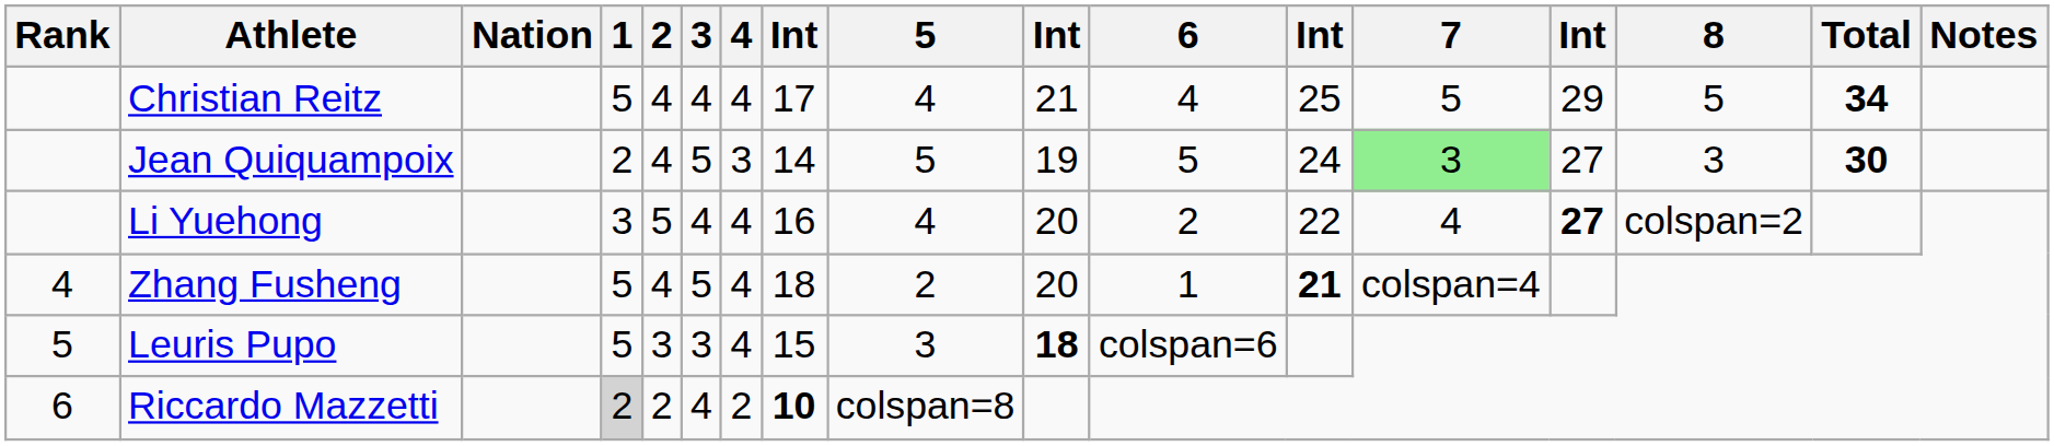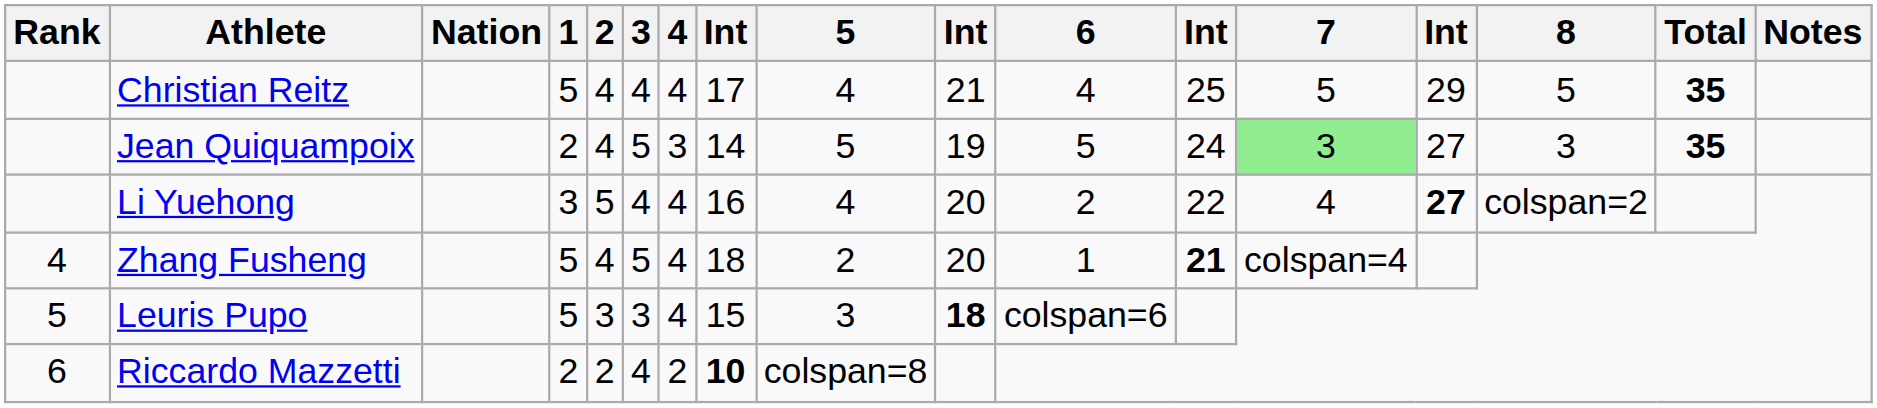Christian Reitz | Total: 34 -> 35
Jean Quiquampoix | Total: 30 -> 35
Riccardo Mazzetti | 1: lightgrey background -> no background
